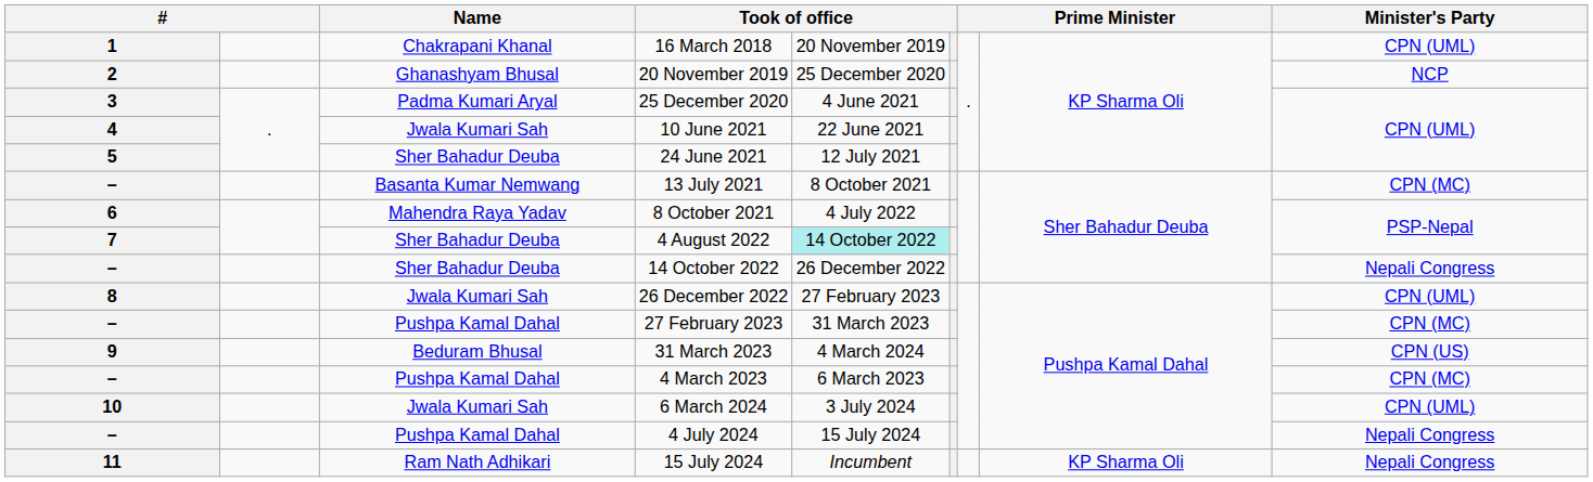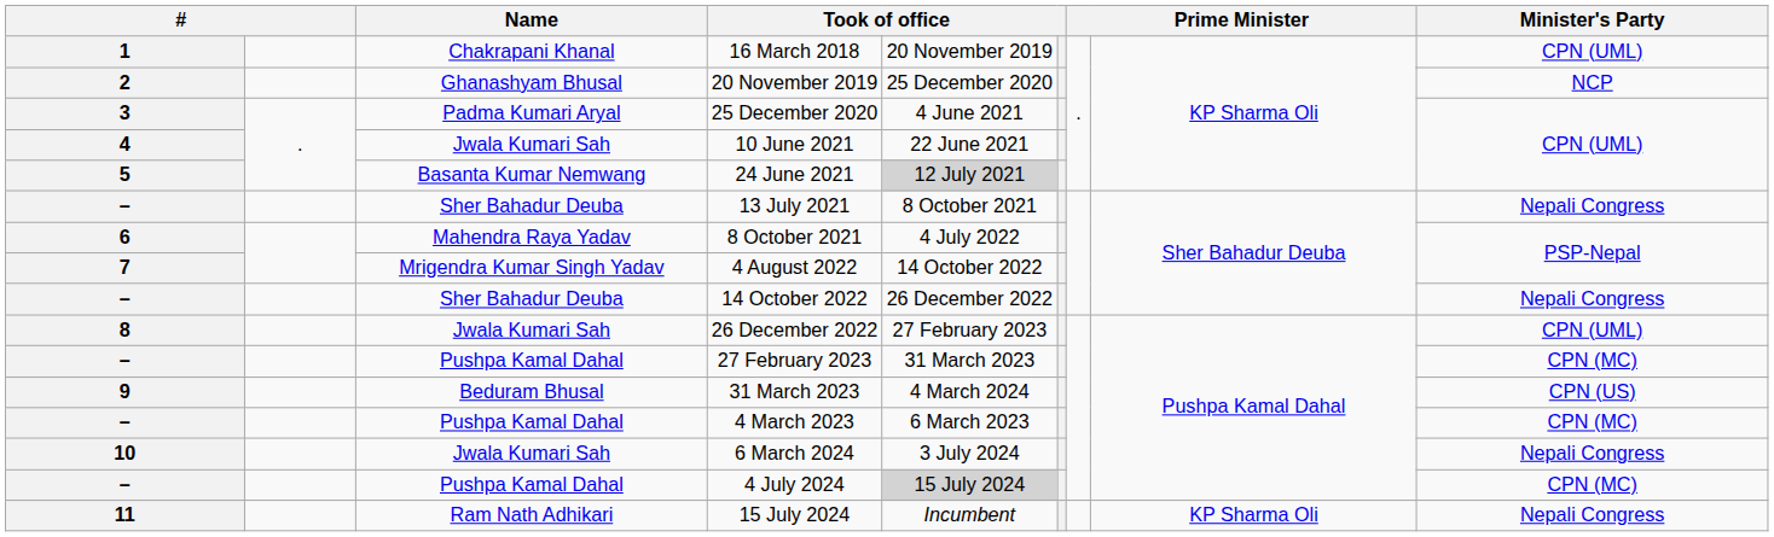24 June 2021 | Name: Sher Bahadur Deuba -> Basanta Kumar Nemwang
24 June 2021 | column 5: no background -> lightgrey background
13 July 2021 | Name: Basanta Kumar Nemwang -> Sher Bahadur Deuba
13 July 2021 | Minister's Party: CPN (MC) -> Nepali Congress
4 August 2022 | Name: Sher Bahadur Deuba -> Mrigendra Kumar Singh Yadav
4 August 2022 | column 5: paleturquoise background -> no background
6 March 2024 | Minister's Party: CPN (UML) -> Nepali Congress
4 July 2024 | column 5: no background -> lightgrey background
4 July 2024 | Minister's Party: Nepali Congress -> CPN (MC)
